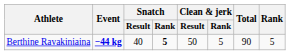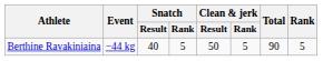Berthine Ravakiniaina | Event: bold -> normal
Berthine Ravakiniaina | Snatch / Rank: bold -> normal
